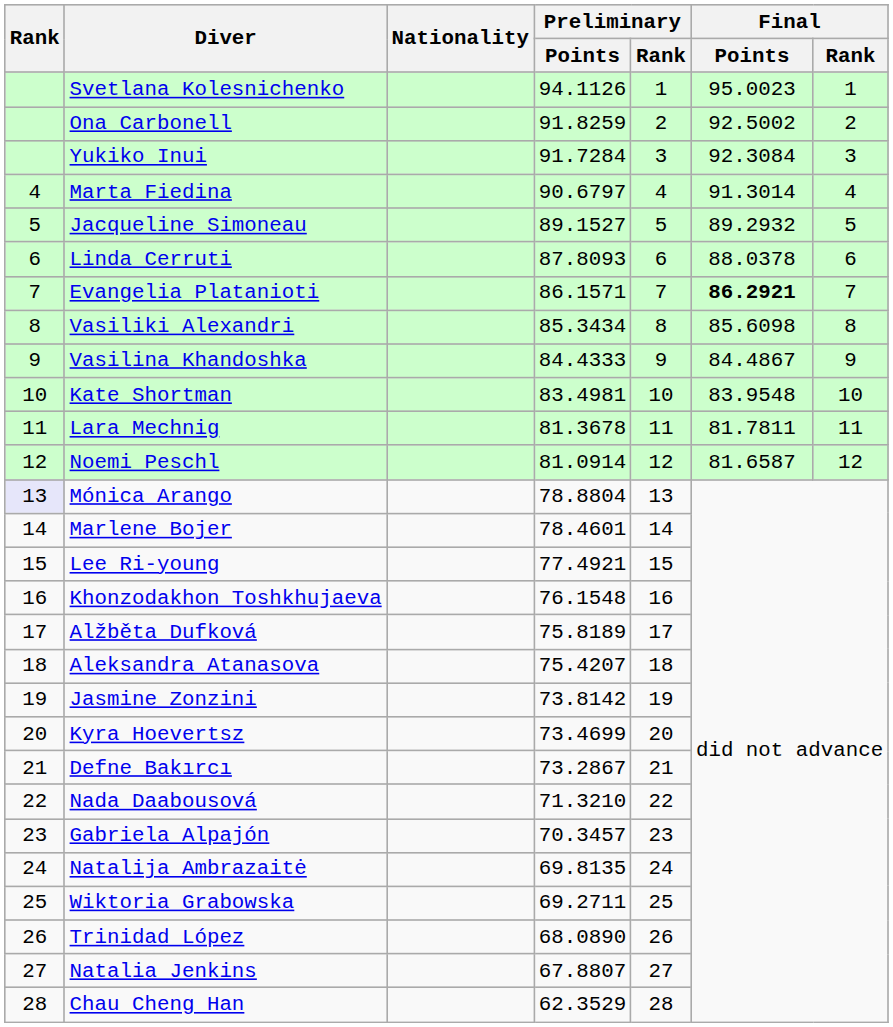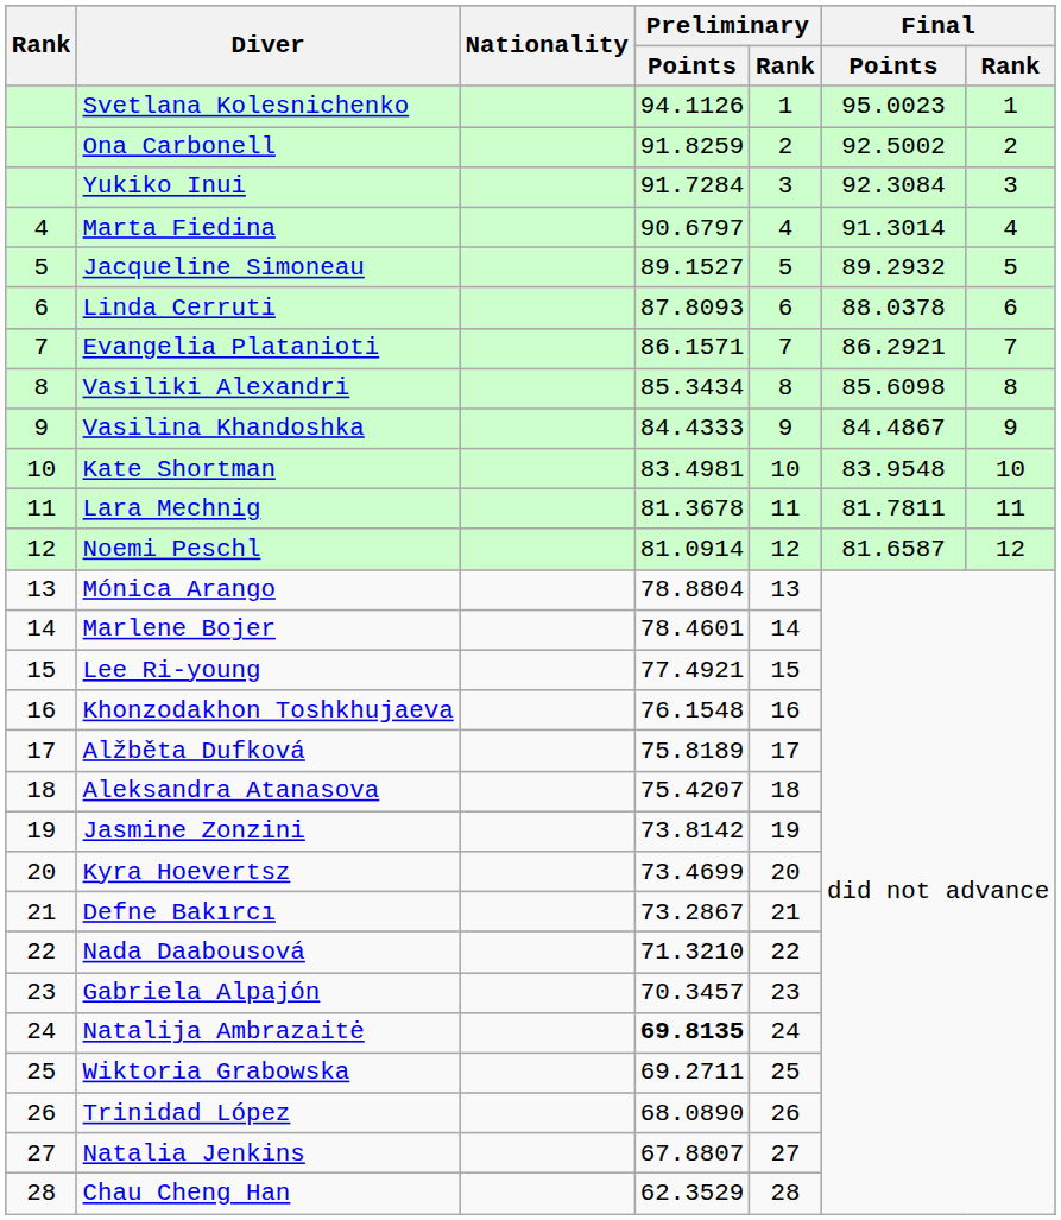Evangelia Platanioti | Final / Points: bold -> normal
Mónica Arango | Rank: lavender background -> no background
Natalija Ambrazaitė | Preliminary / Points: normal -> bold
